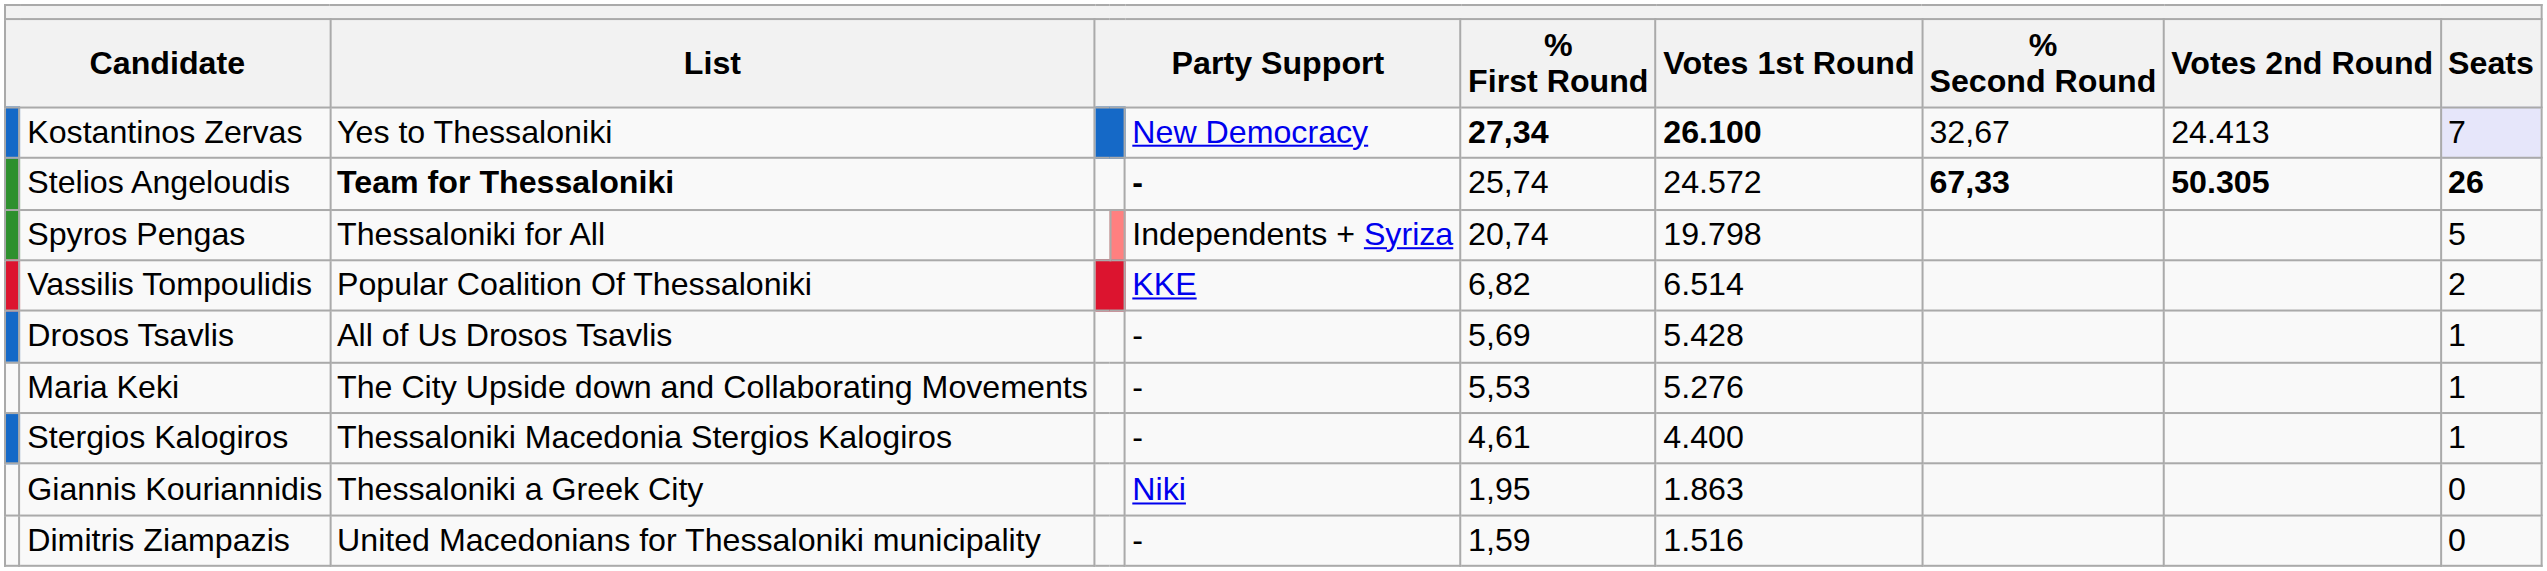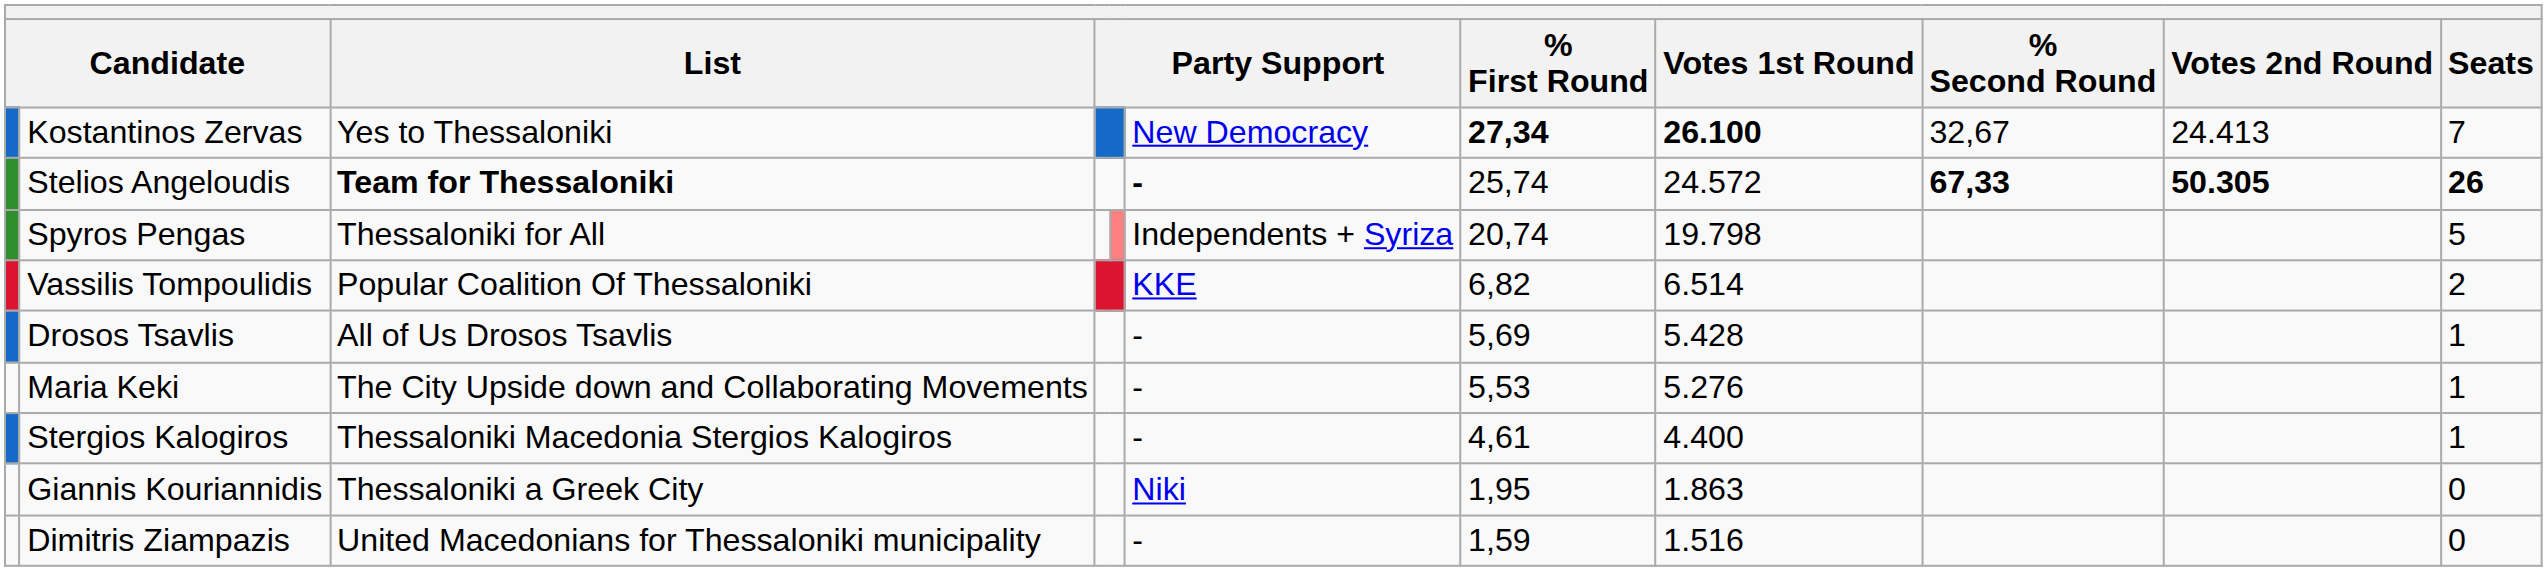Kostantinos Zervas | Seats: lavender background -> no background
